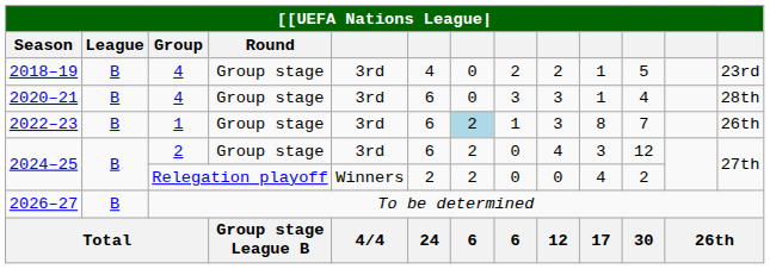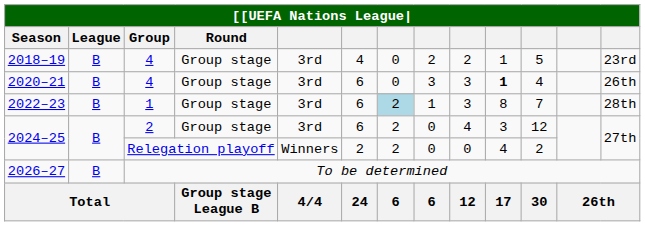2020–21 | column 10: normal -> bold
2020–21 | column 13: 28th -> 26th
2022–23 | column 13: 26th -> 28th
